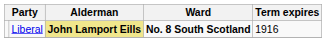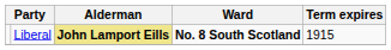Liberal | Term expires: 1916 -> 1915
